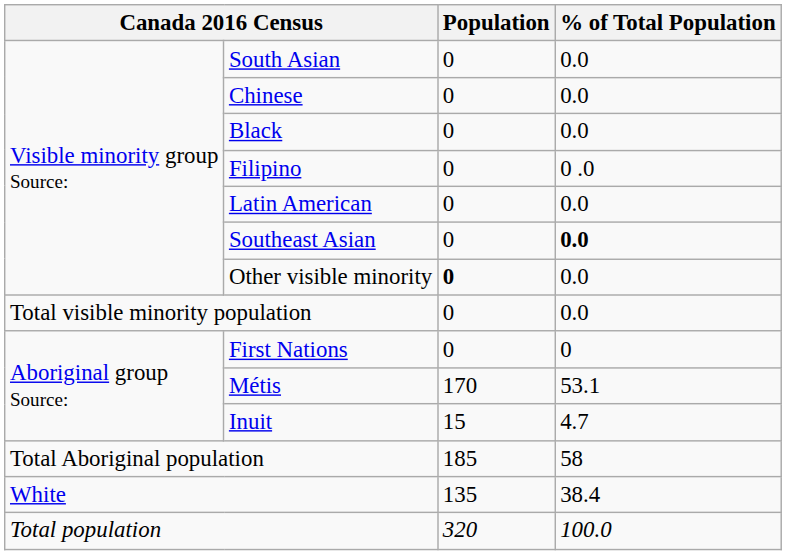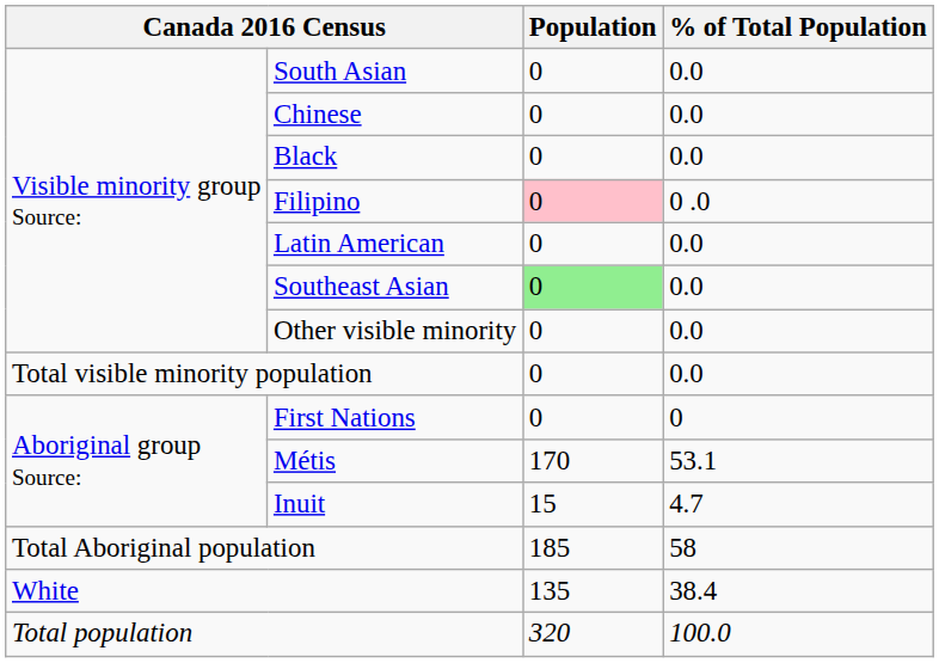Filipino | Population: no background -> pink background
Southeast Asian | Population: no background -> lightgreen background
Southeast Asian | % of Total Population: bold -> normal
Other visible minority | Population: bold -> normal
